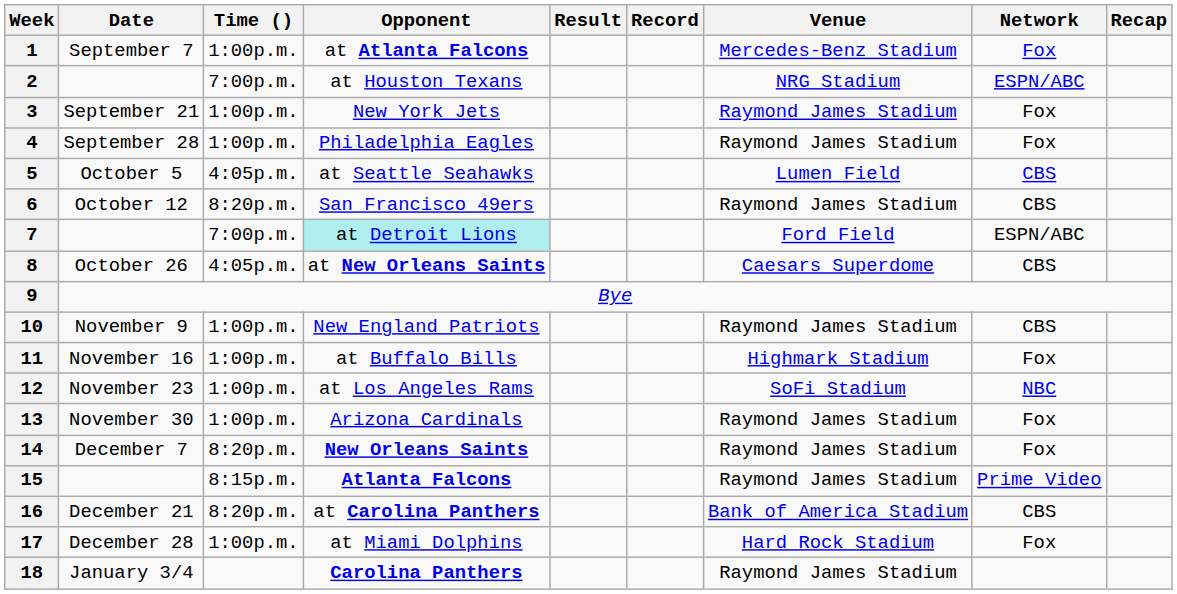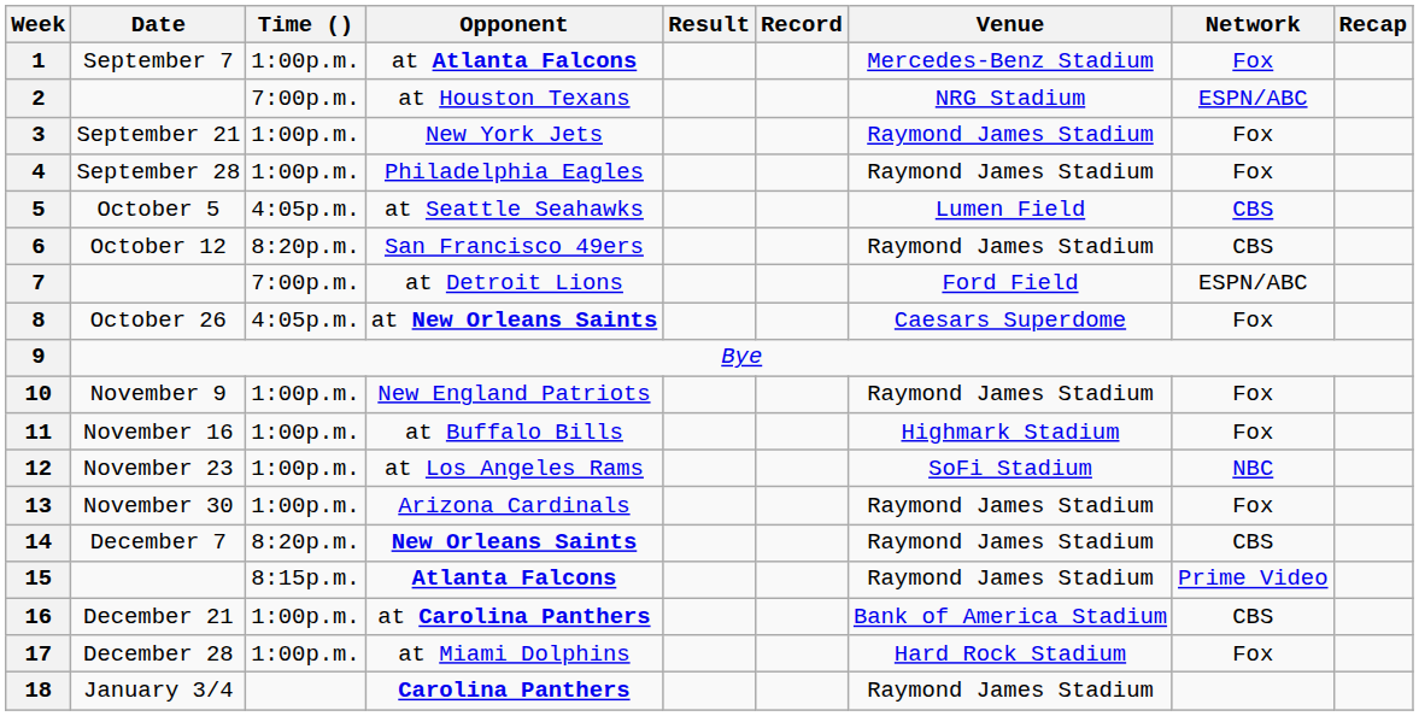7 | Opponent: paleturquoise background -> no background
8 | Network: CBS -> Fox
10 | Network: CBS -> Fox
14 | Network: Fox -> CBS
16 | Time (): 8:20p.m. -> 1:00p.m.
